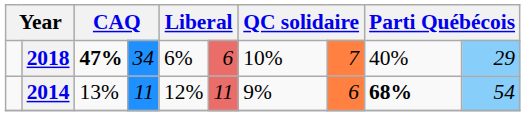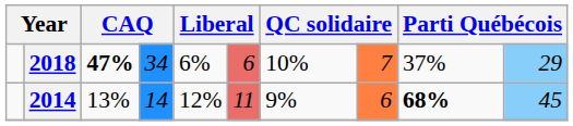2018 | column 9: 40% -> 37%
2014 | column 4: 11 -> 14
2014 | column 10: 54 -> 45
